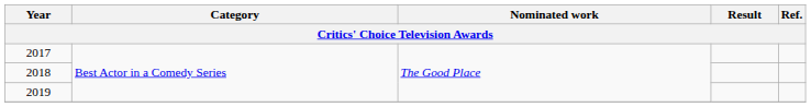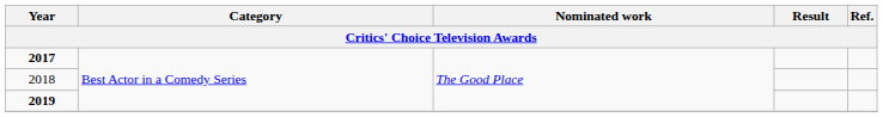2017 | Year: normal -> bold
2019 | Year: normal -> bold
